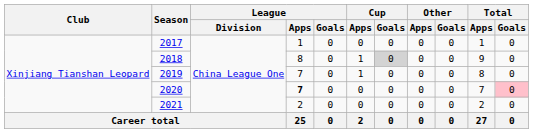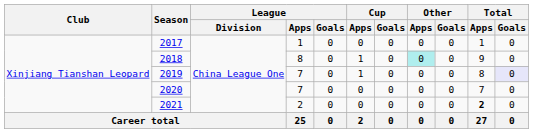2018 | Cup / Goals: lightgrey background -> no background
2018 | Other / Apps: no background -> paleturquoise background
2019 | Total / Goals: no background -> lavender background
2020 | League / Apps: bold -> normal
2020 | Total / Goals: pink background -> no background
2021 | Total / Apps: normal -> bold
